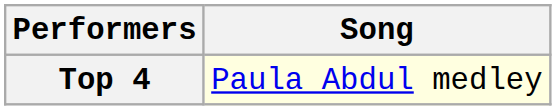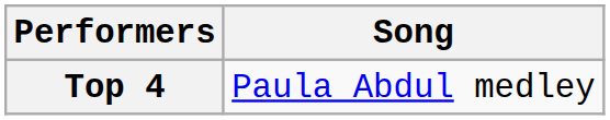Top 4 | Song: lightyellow background -> no background
